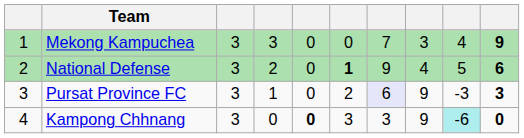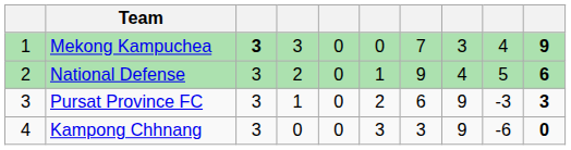Mekong Kampuchea | column 3: normal -> bold
National Defense | column 6: bold -> normal
Pursat Province FC | column 7: lavender background -> no background
Kampong Chhnang | column 5: bold -> normal
Kampong Chhnang | column 9: paleturquoise background -> no background
